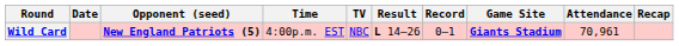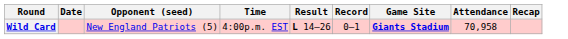- column: TV | NBC
Wild Card | Opponent (seed): bold -> normal
Wild Card | Attendance: 70,961 -> 70,958
